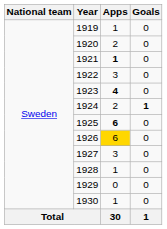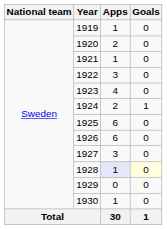1921 | Apps: bold -> normal
1923 | Apps: bold -> normal
1924 | Goals: bold -> normal
1925 | Apps: bold -> normal
1926 | Apps: gold background -> no background
1928 | Apps: no background -> lavender background
1928 | Goals: no background -> lightyellow background
